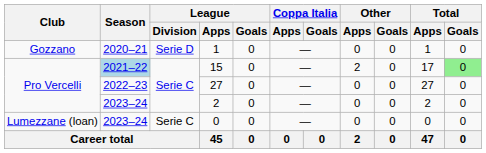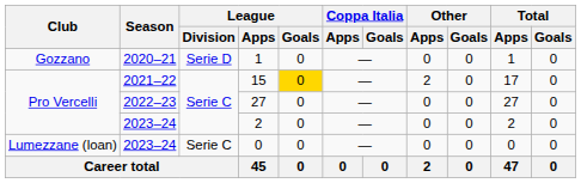15 | Season: lightblue background -> no background
15 | League / Goals: no background -> gold background
15 | Total / Goals: lightgreen background -> no background
